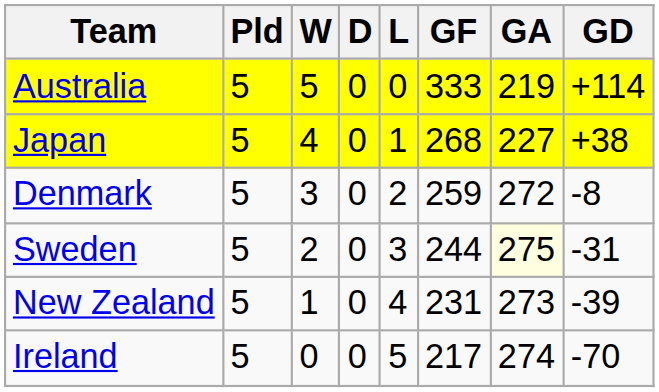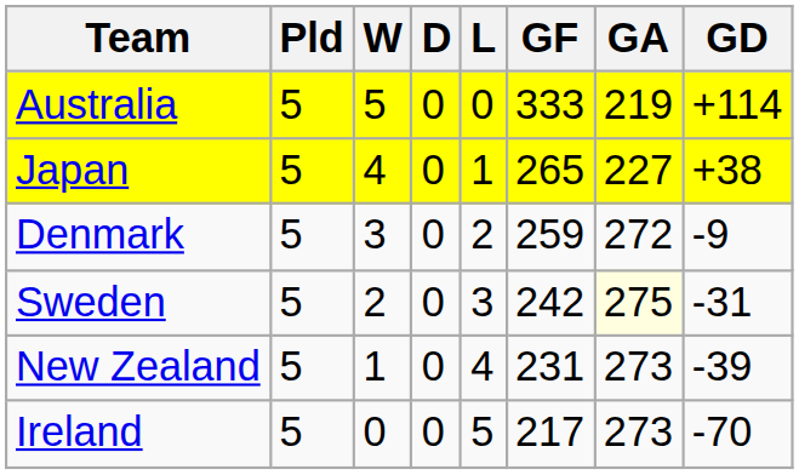Japan | GF: 268 -> 265
Denmark | GD: -8 -> -9
Sweden | GF: 244 -> 242
Ireland | GA: 274 -> 273
